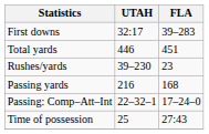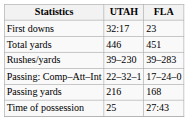First downs | FLA: 39–283 -> 23
Rushes/yards | FLA: 23 -> 39–283
rows swapped: Passing yards <-> Passing: Comp–Att–Int
